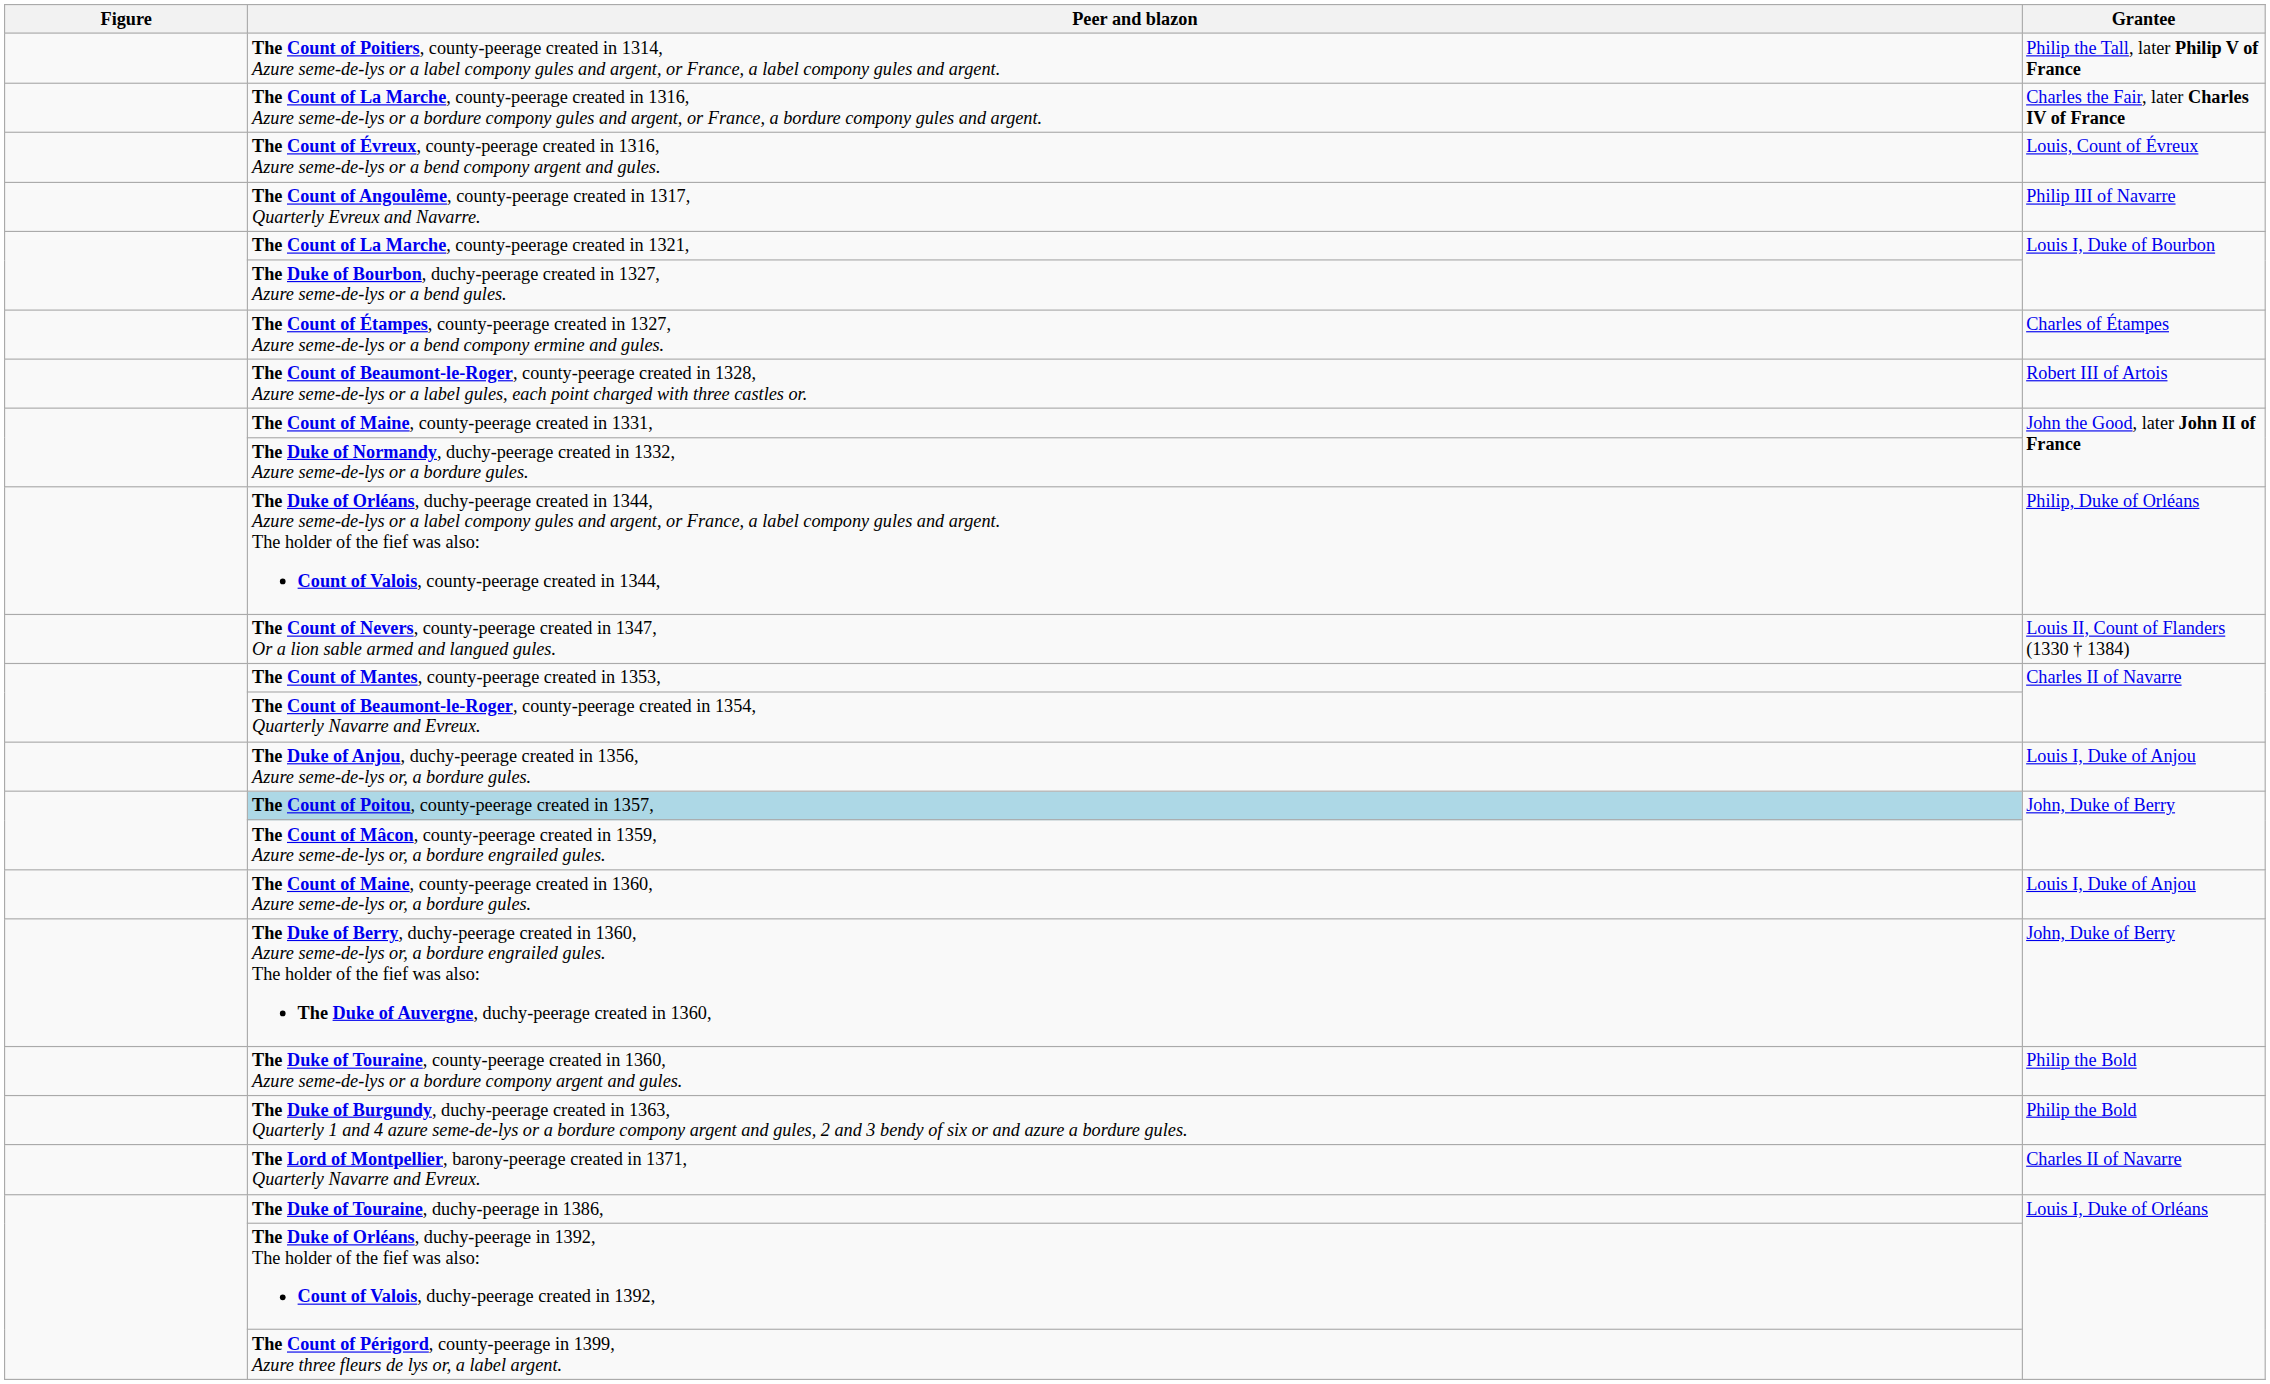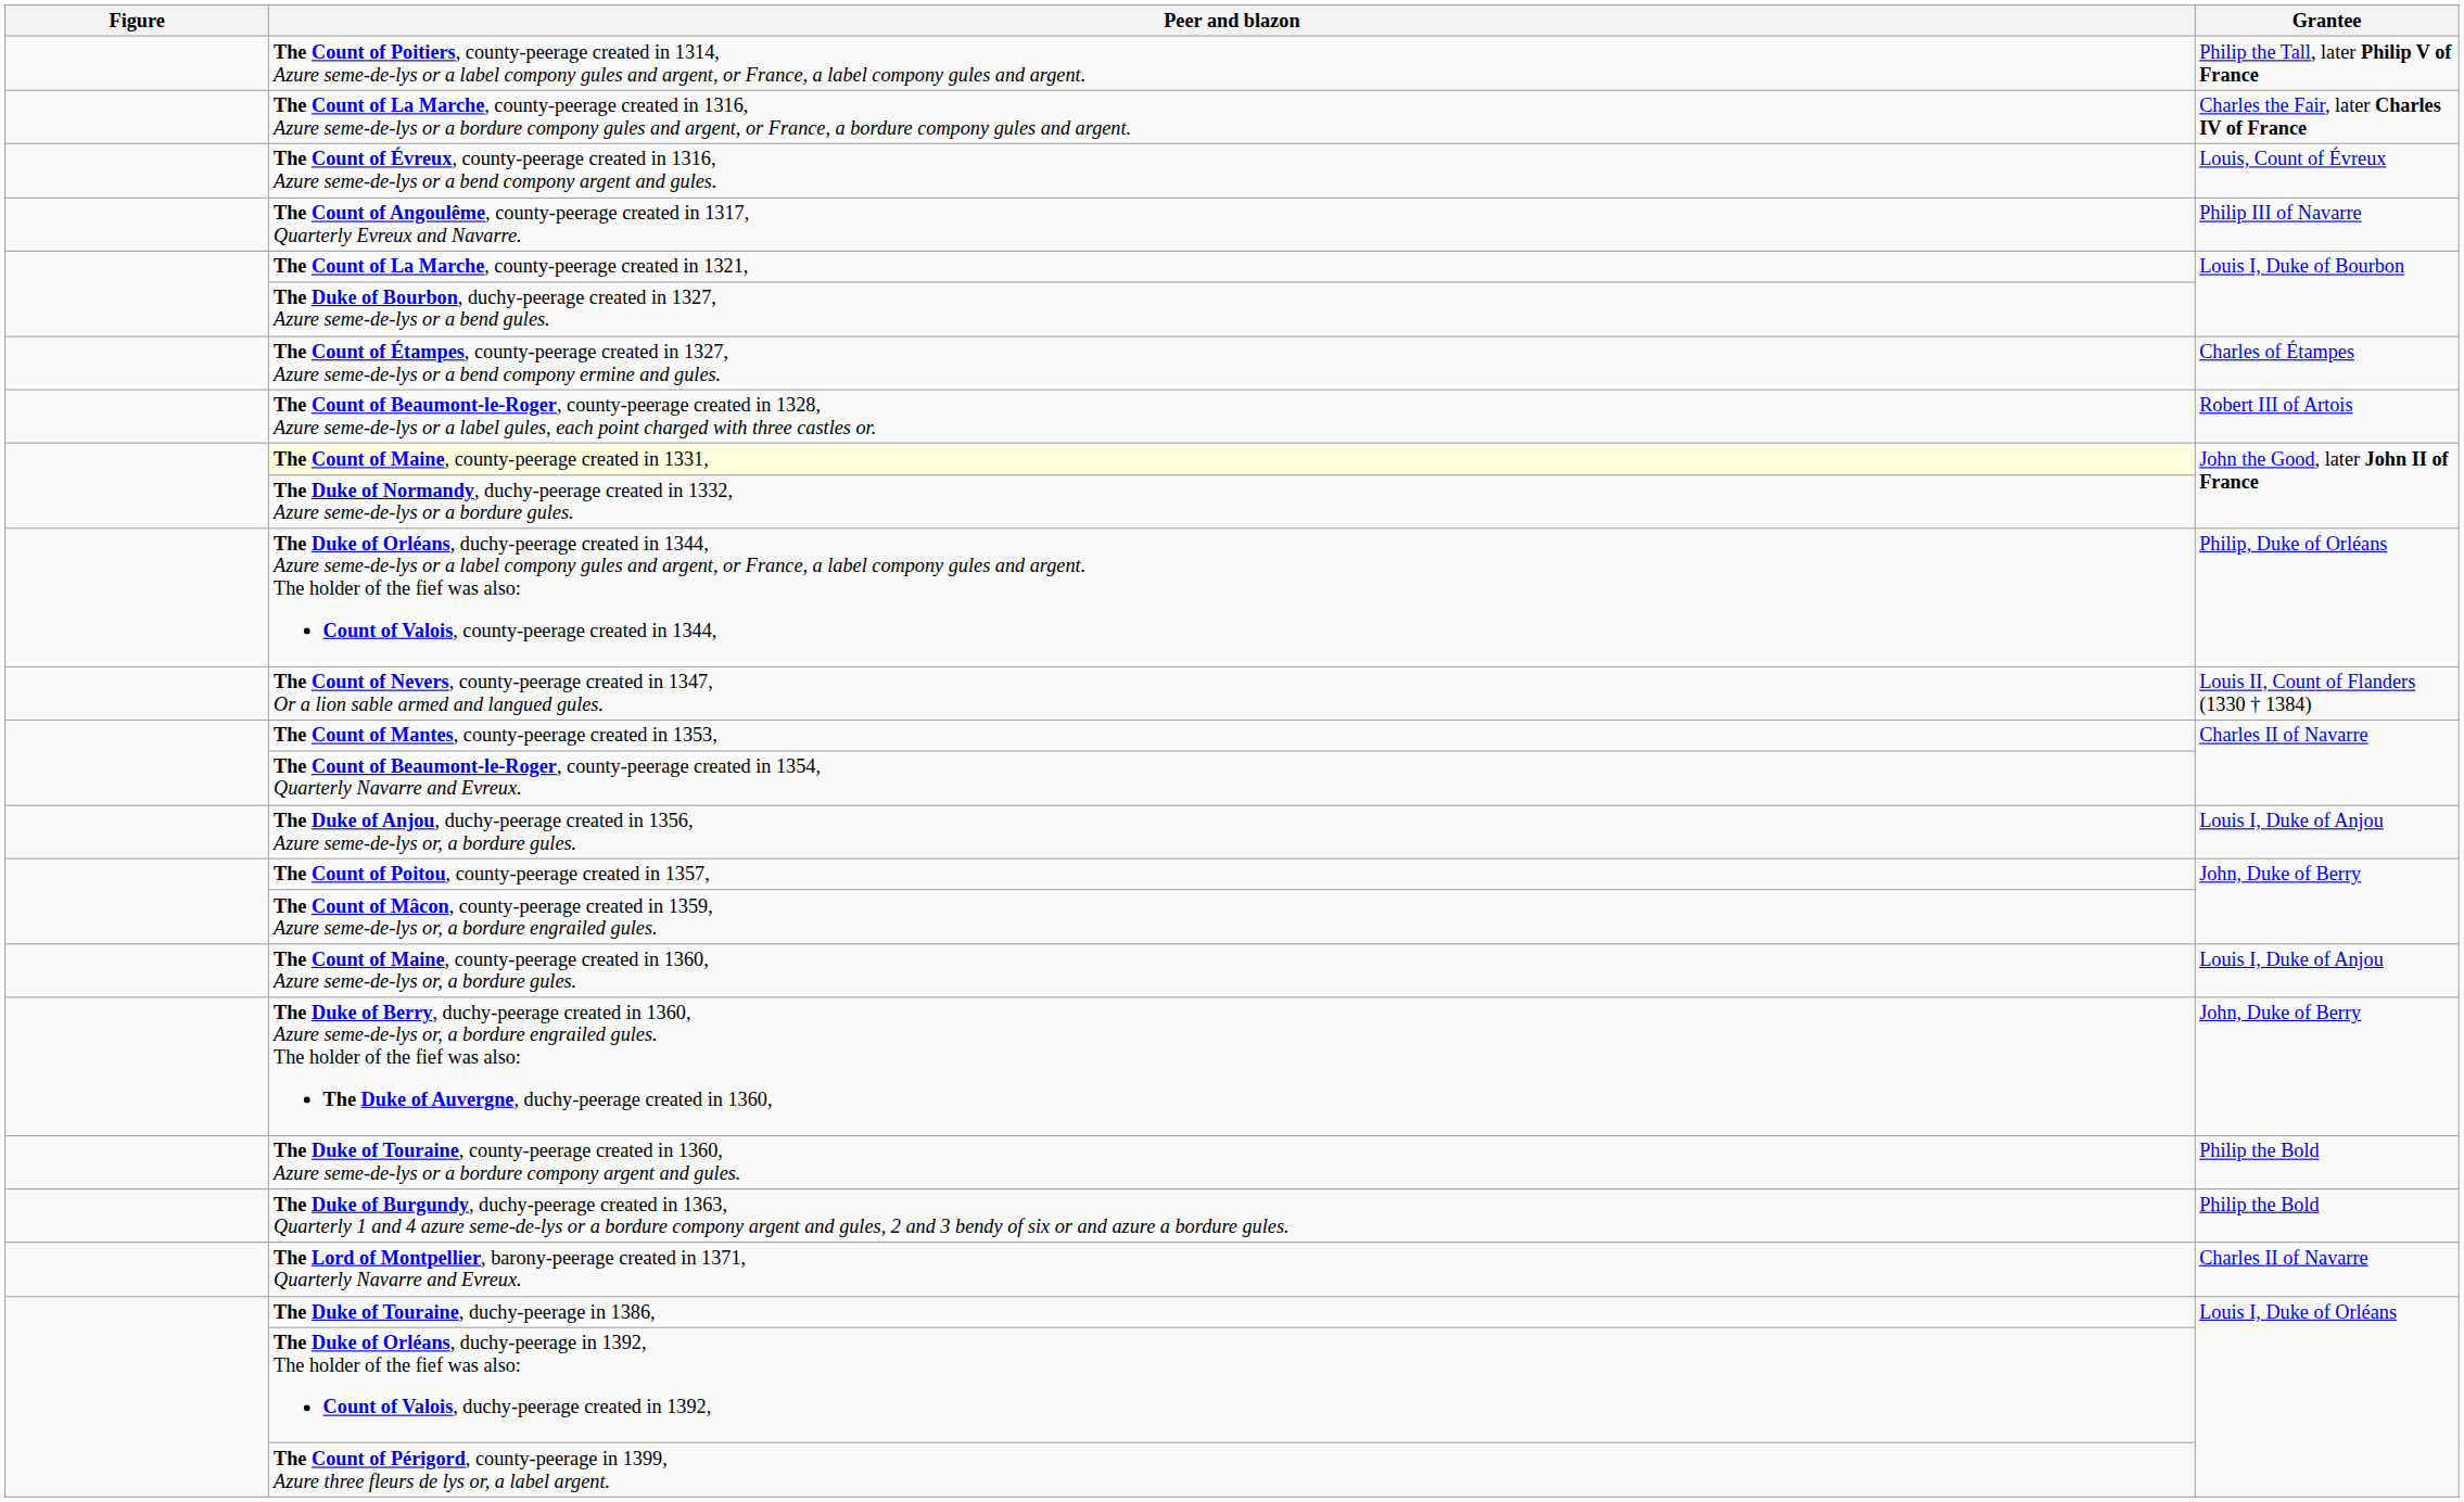The Count of Maine, county-peerage created in 1331, | Peer and blazon: no background -> lightyellow background
The Count of Poitou, county-peerage created in 1357, | Peer and blazon: lightblue background -> no background
